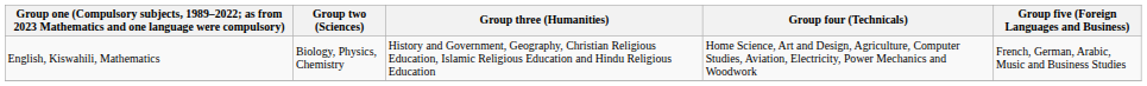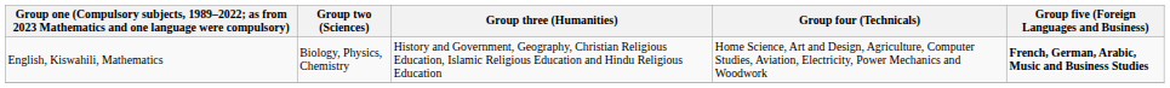English, Kiswahili, Mathematics | Group five (Foreign Languages and Business): normal -> bold
